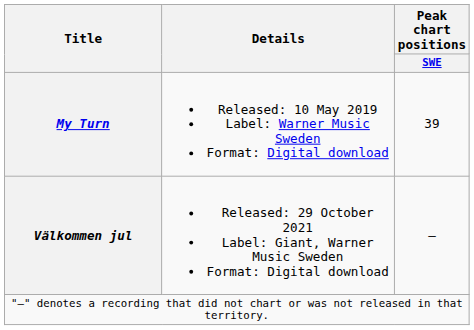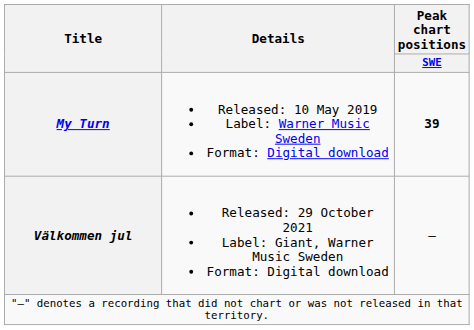My Turn | Peak chart positions / SWE: normal -> bold
